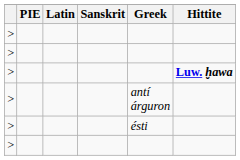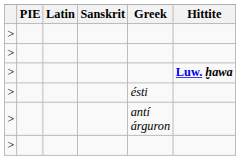row 5 | Greek: antí árguron -> ésti
row 6 | Greek: ésti -> antí árguron
